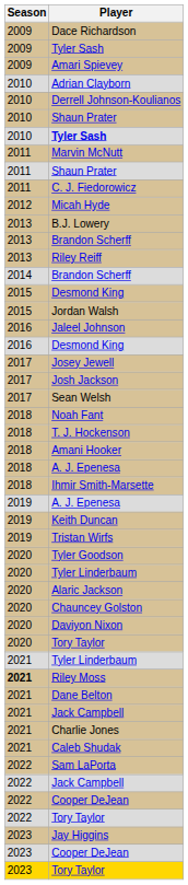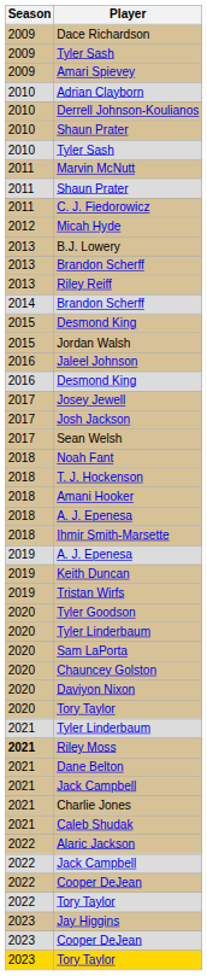row 8 | Player: bold -> normal
row 34 | Player: Alaric Jackson -> Sam LaPorta
row 44 | Player: Sam LaPorta -> Alaric Jackson
